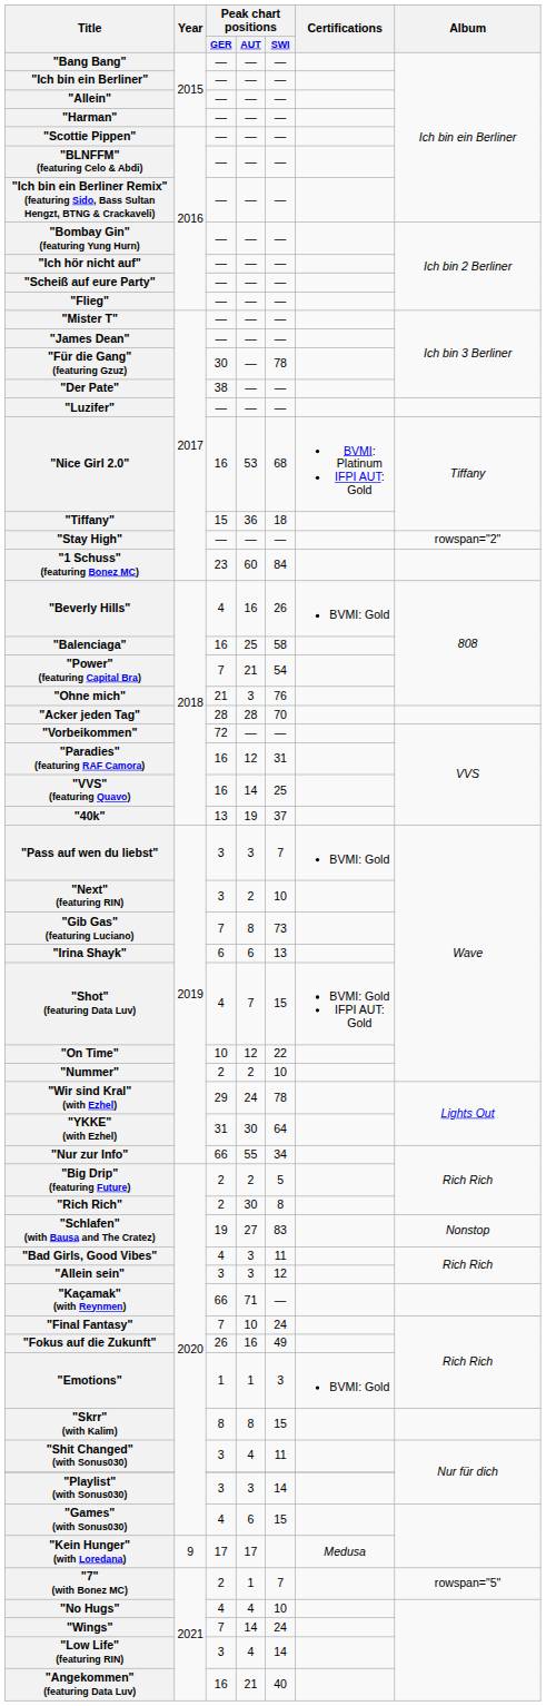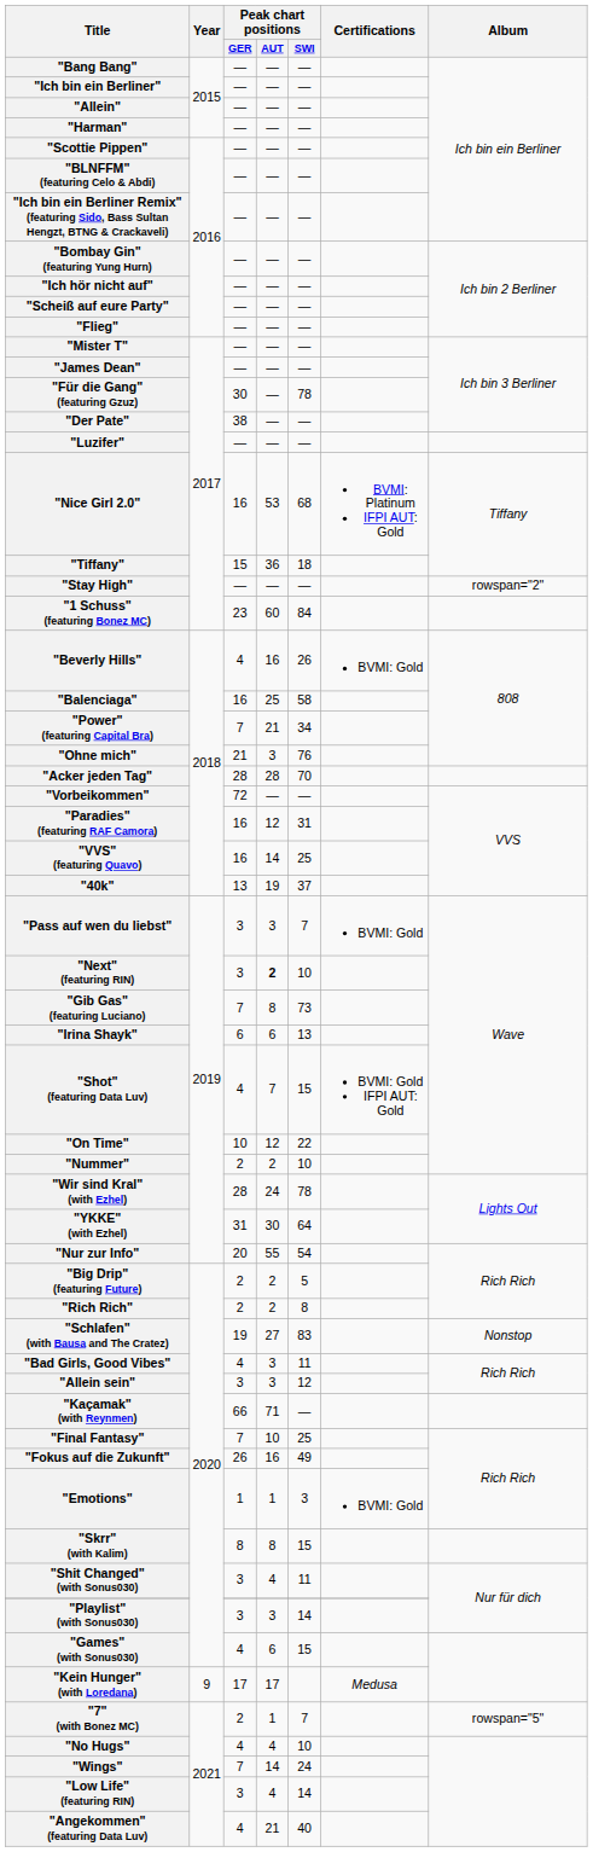"Power" (featuring Capital Bra) | Peak chart positions / SWI: 54 -> 34
"Next" (featuring RIN) | Peak chart positions / AUT: normal -> bold
"Wir sind Kral" (with Ezhel) | Peak chart positions / GER: 29 -> 28
"Nur zur Info" | Peak chart positions / GER: 66 -> 20
"Nur zur Info" | Peak chart positions / SWI: 34 -> 54
"Rich Rich" | Peak chart positions / AUT: 30 -> 2
"Final Fantasy" | Peak chart positions / SWI: 24 -> 25
"Angekommen" (featuring Data Luv) | Peak chart positions / GER: 16 -> 4
